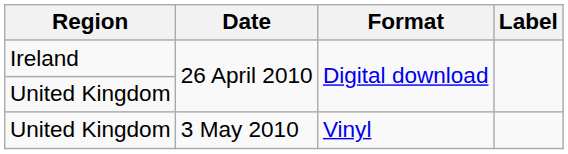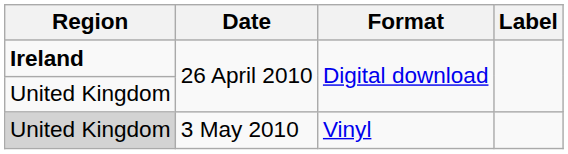Ireland | Region: normal -> bold
United Kingdom / 3 May 2010 | Region: no background -> lightgrey background
